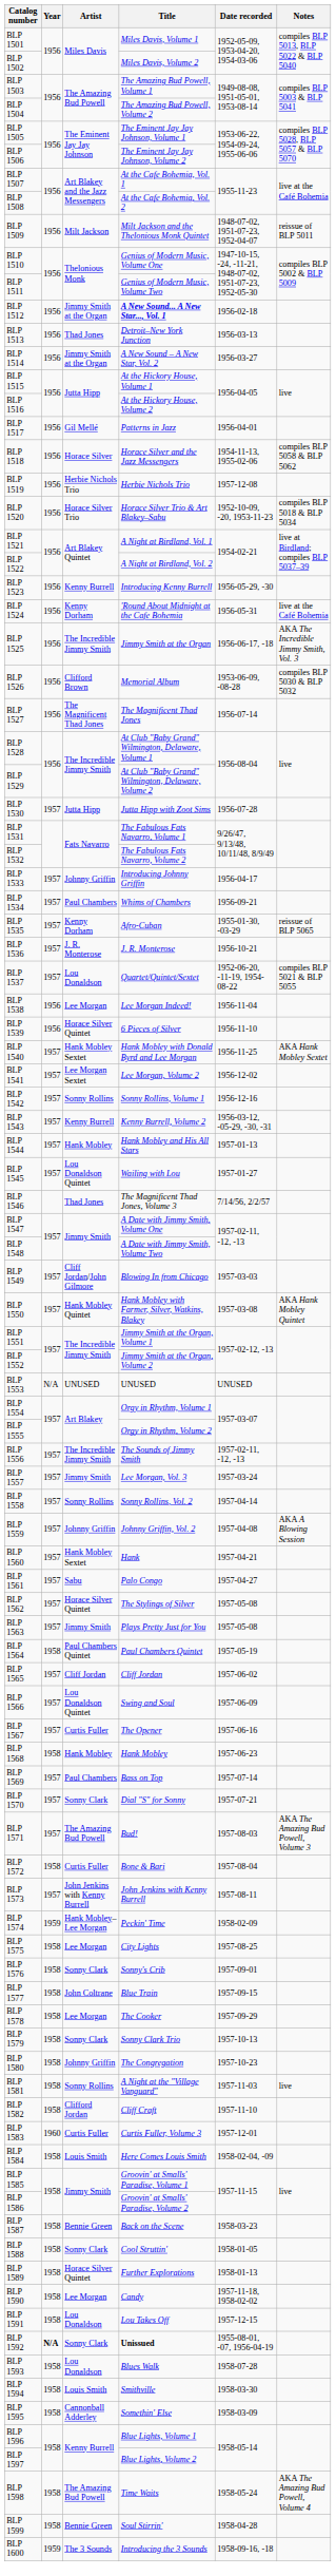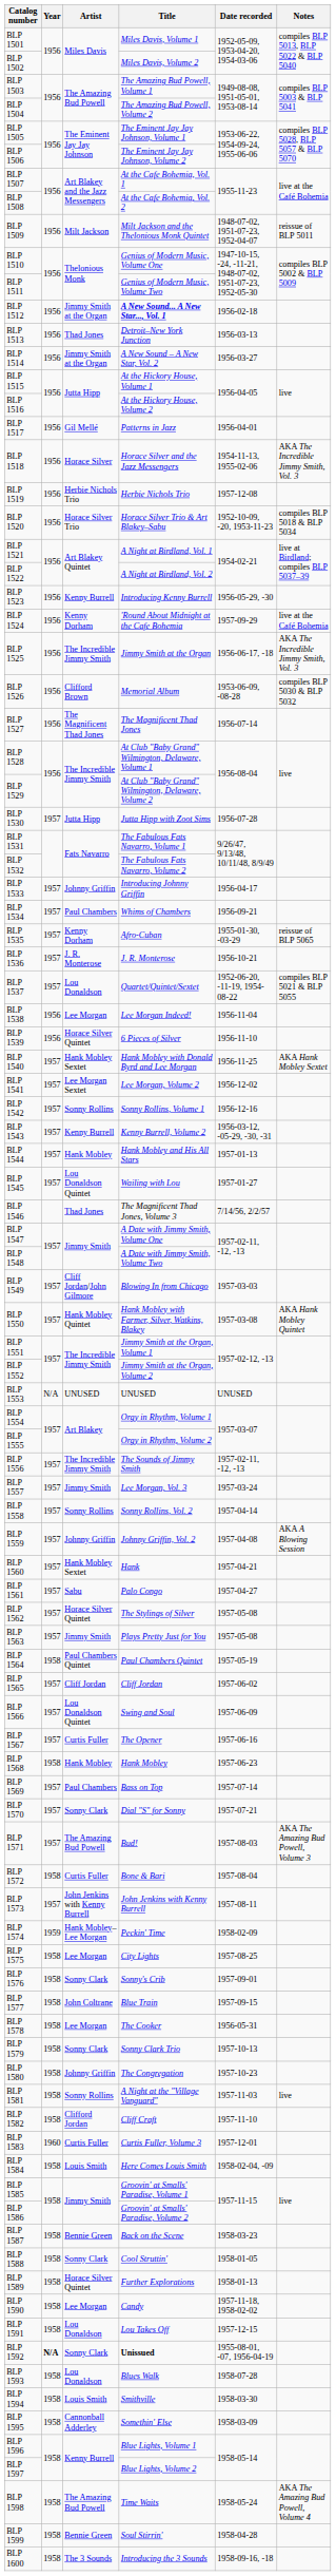BLP 1518 | Notes: compiles BLP 5058 & BLP 5062 -> AKA The Incredible Jimmy Smith, Vol. 3
BLP 1524 | Date recorded: 1956-05-31 -> 1957-09-29
BLP 1578 | Date recorded: 1957-09-29 -> 1956-05-31
BLP 1600 | Year: 1959 -> 1958
